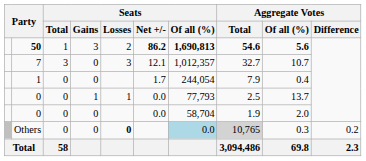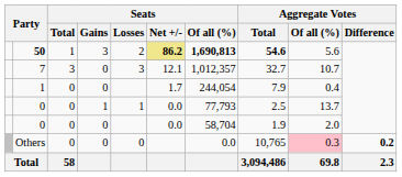50 | Seats / Net +/-: no background -> khaki background
50 | Aggregate Votes / Of all (%): bold -> normal
Others | Seats / Losses: bold -> normal
Others | Seats / Of all (%): lightblue background -> no background
Others | Aggregate Votes / Total: lightgrey background -> no background
Others | Aggregate Votes / Of all (%): no background -> pink background
Others | Aggregate Votes / Difference: normal -> bold
